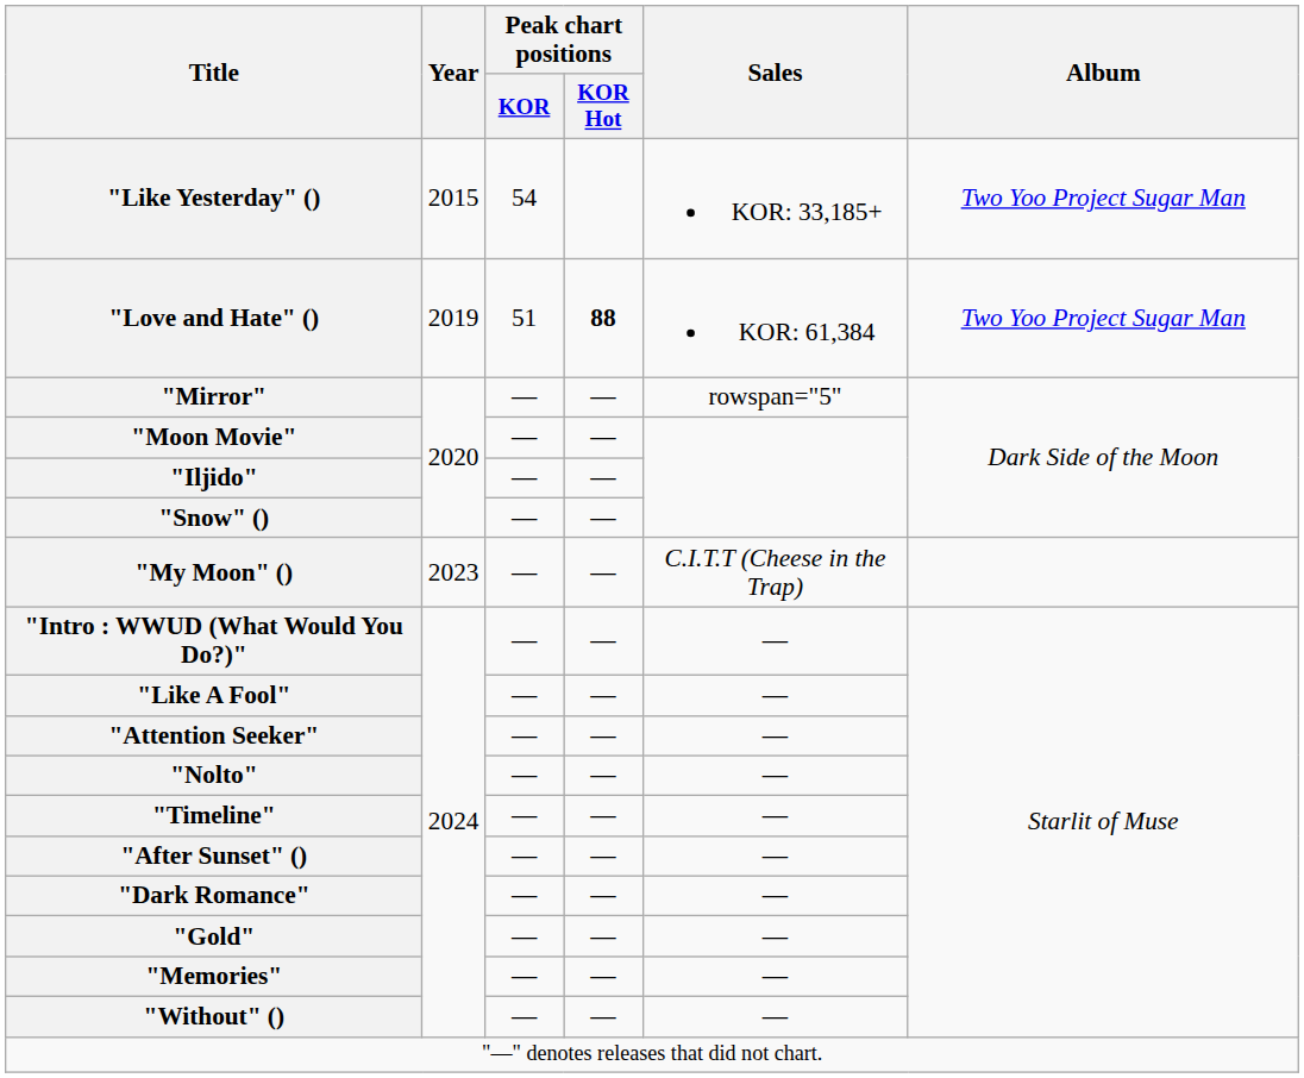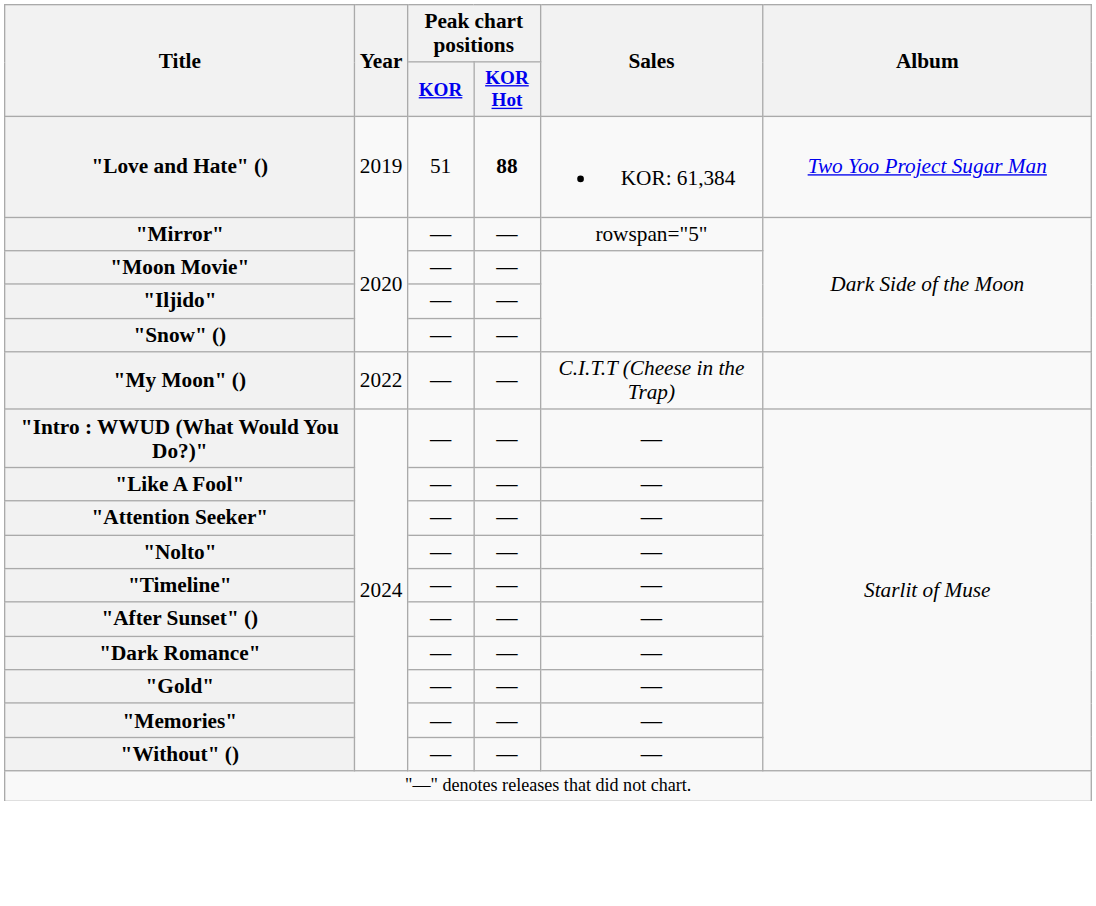- row: "Like Yesterday" () | 2015 | 54 | KOR: 33,185+ | Two Yoo Project Sugar Man
"My Moon" () | Year: 2023 -> 2022
